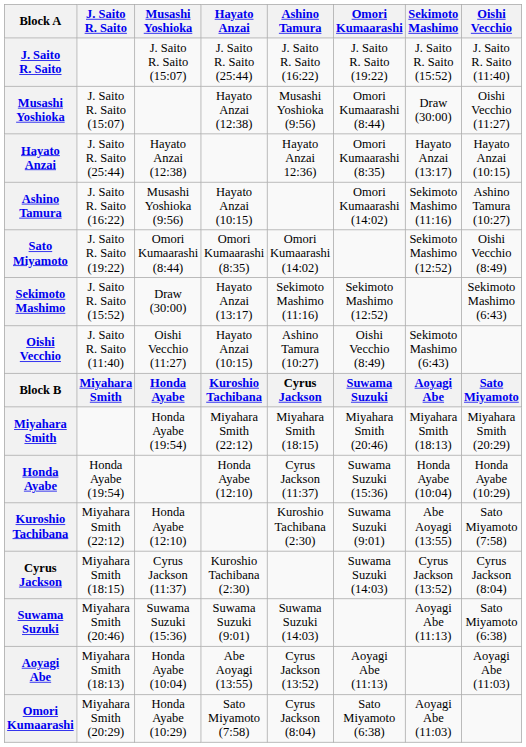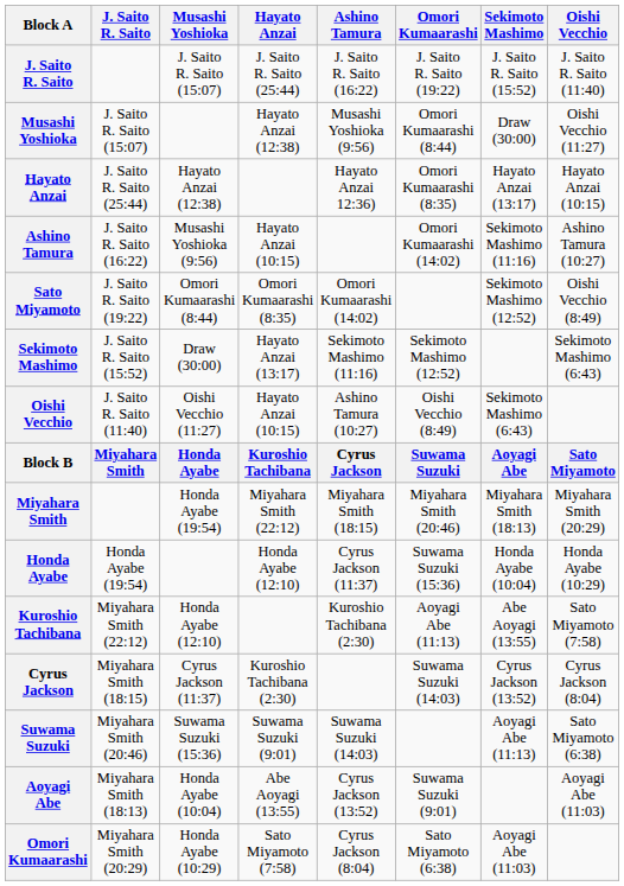row 12 | Omori Kumaarashi: Suwama Suzuki (9:01) -> Aoyagi Abe (11:13)
row 15 | Omori Kumaarashi: Aoyagi Abe (11:13) -> Suwama Suzuki (9:01)
